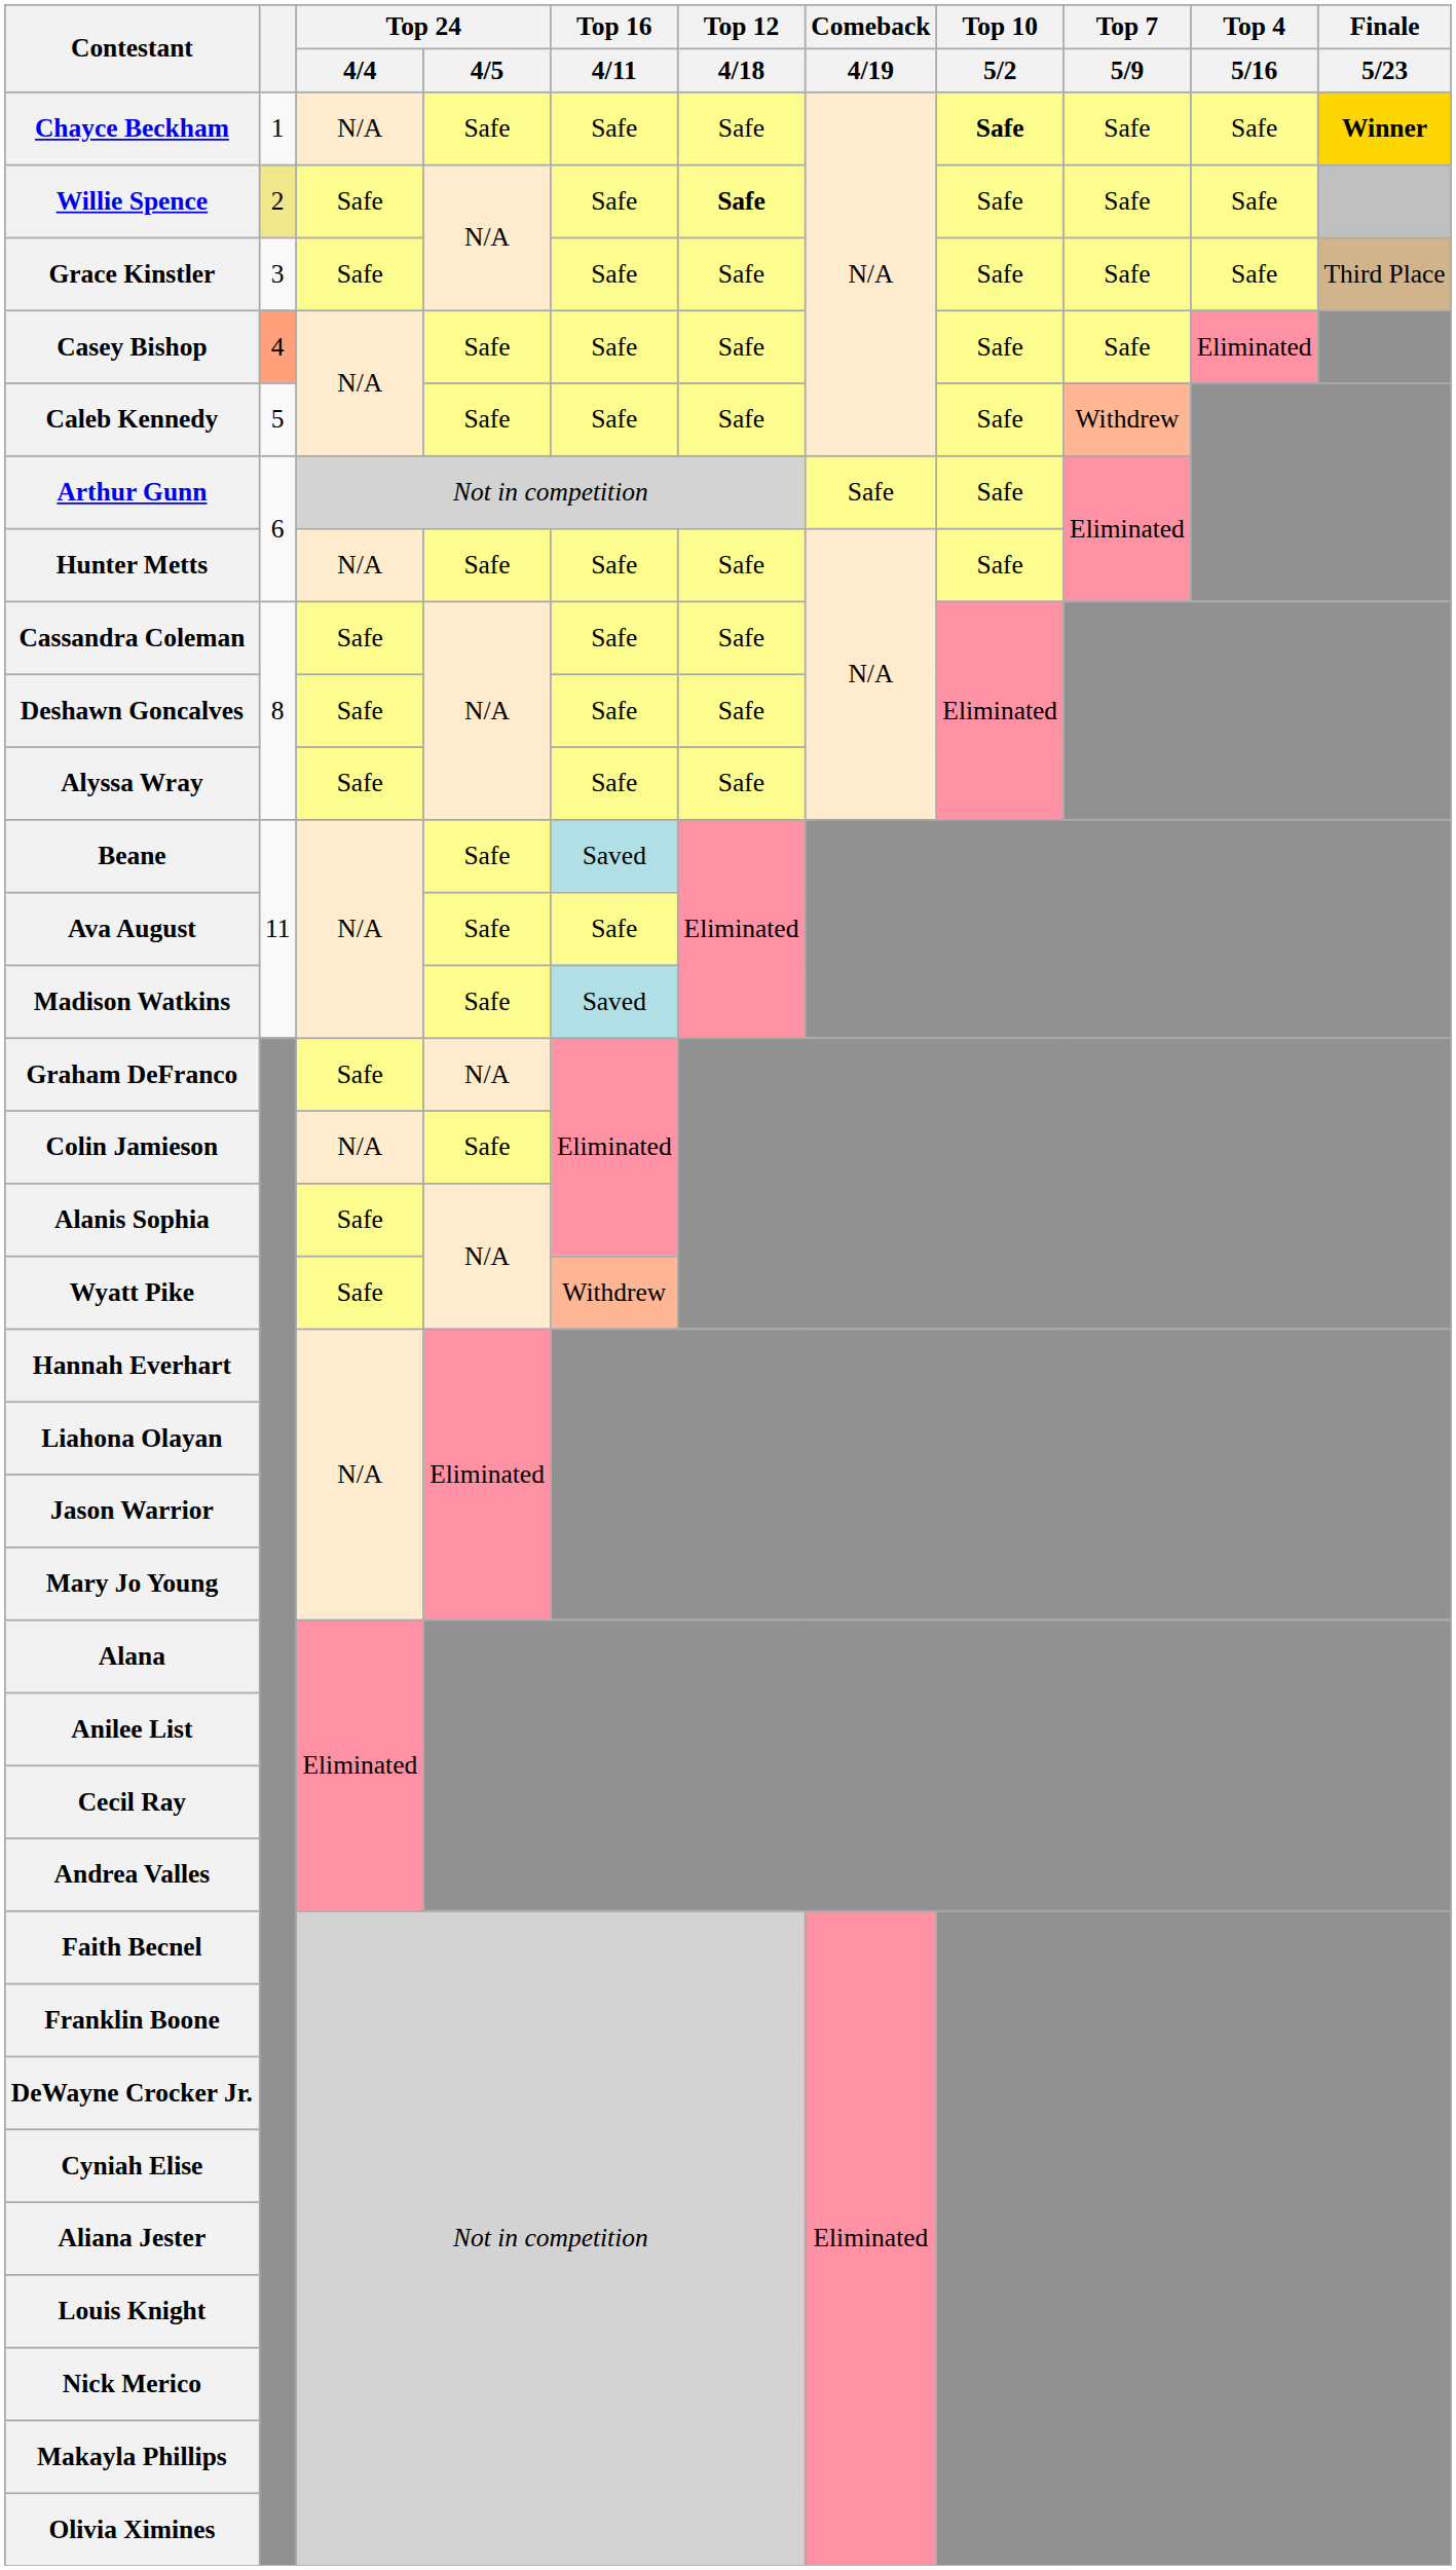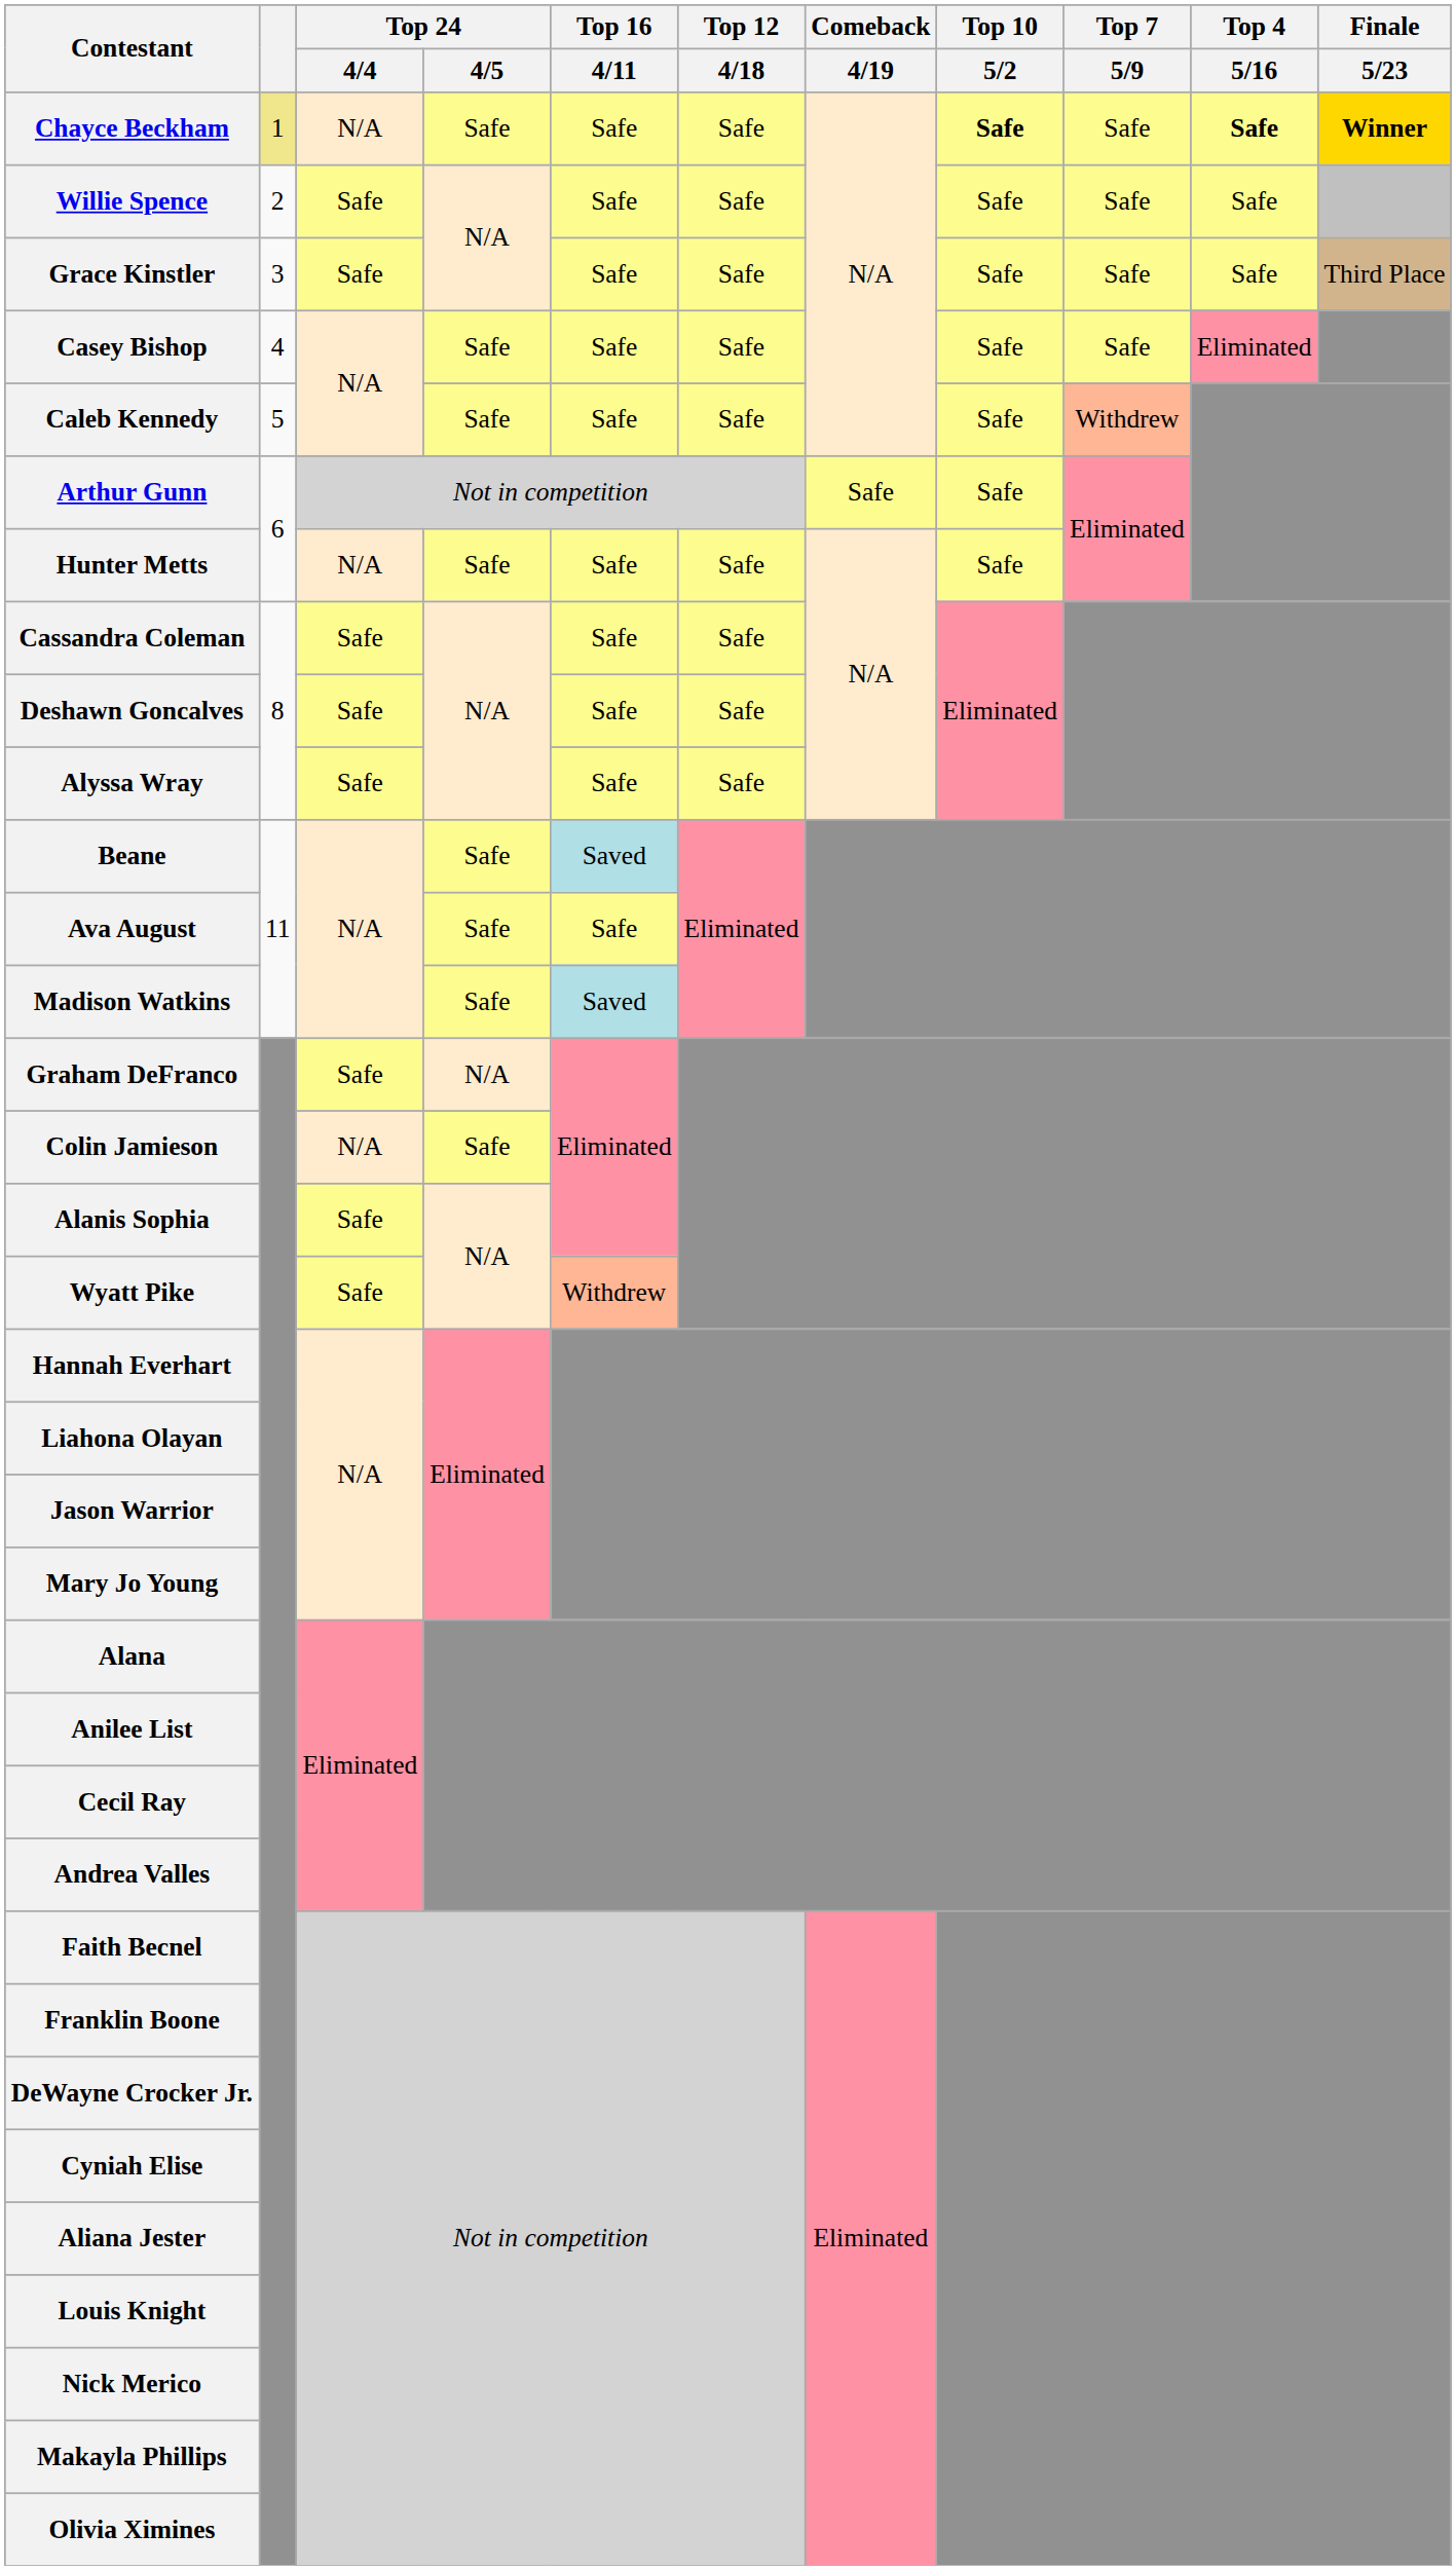Chayce Beckham | column 2: no background -> khaki background
Chayce Beckham | Top 4 / 5/16: normal -> bold
Willie Spence | column 2: khaki background -> no background
Willie Spence | Top 12 / 4/18: bold -> normal
Casey Bishop | column 2: lightsalmon background -> no background
